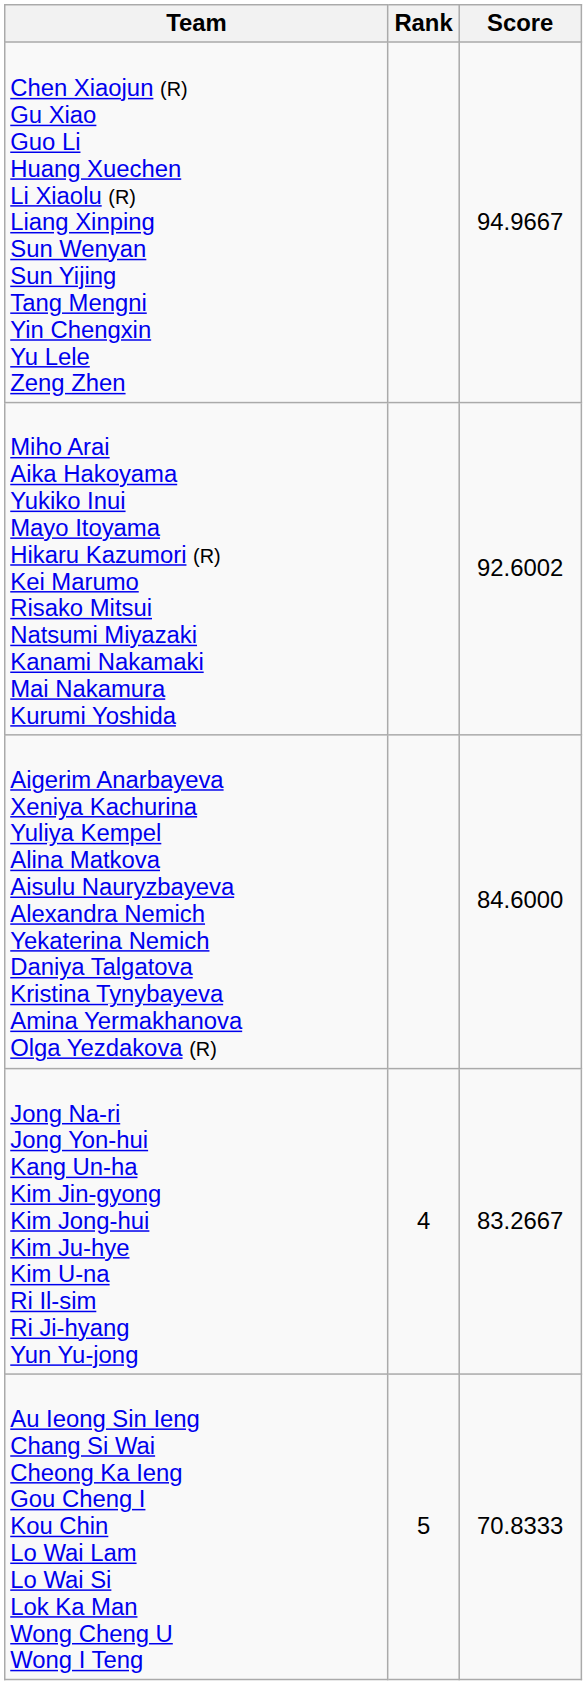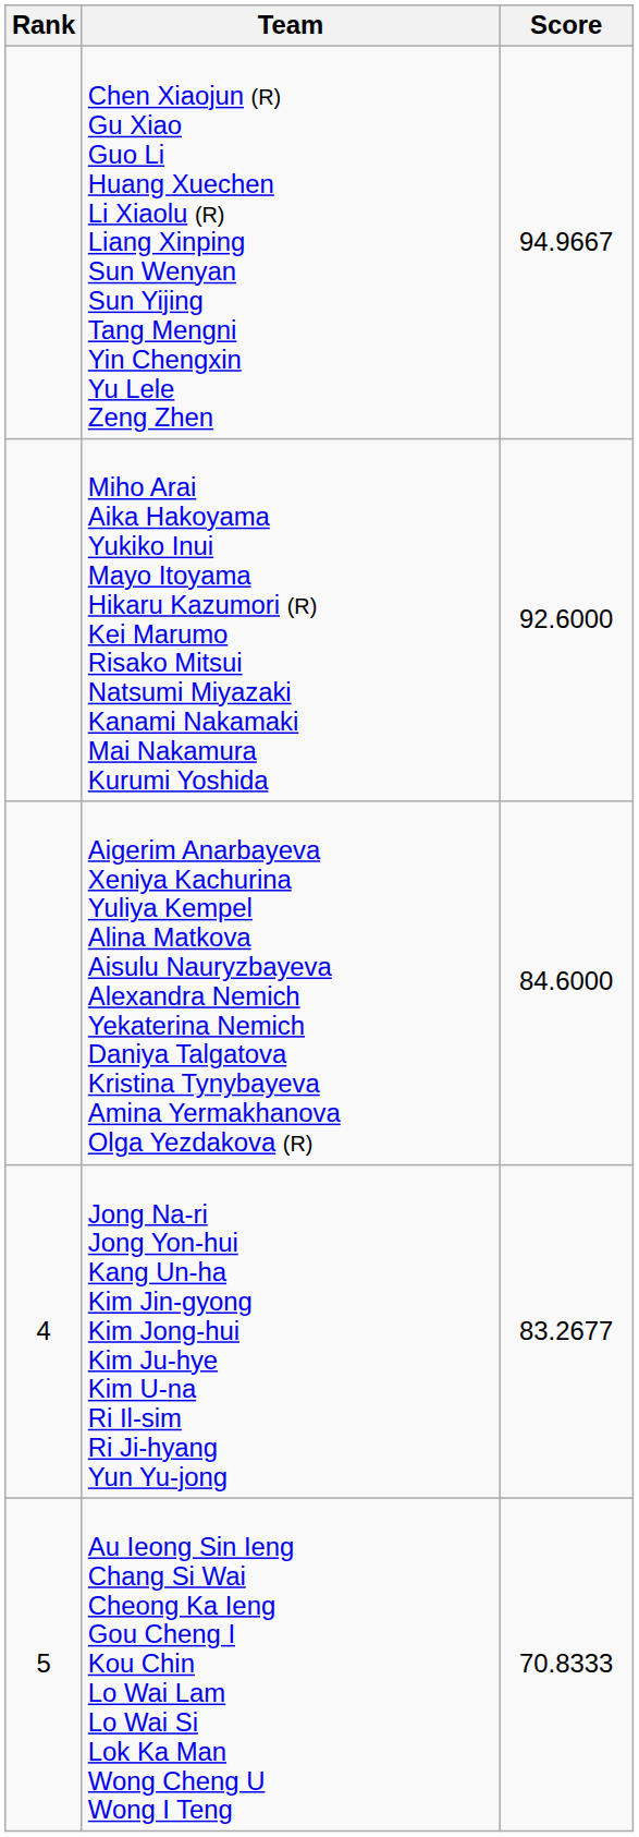columns swapped: Rank <-> Team
row 3 | Score: 92.6002 -> 92.6000
row 5 | Score: 83.2667 -> 83.2677
